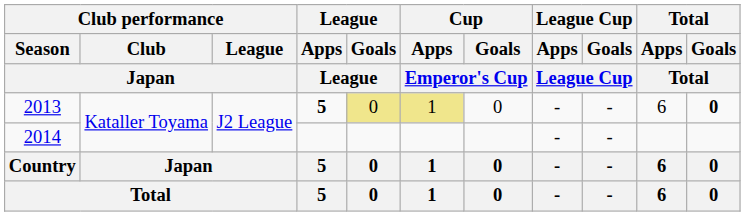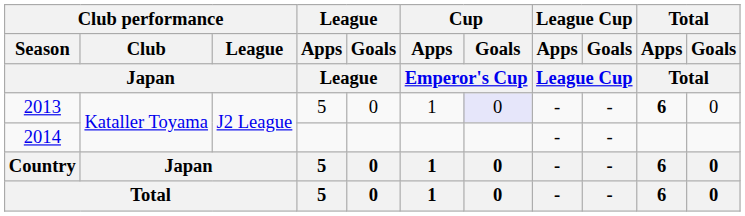2013 | League / Apps / League: bold -> normal
2013 | League / Goals / League: khaki background -> no background
2013 | Cup / Apps / Emperor's Cup: khaki background -> no background
2013 | Cup / Goals / Emperor's Cup: no background -> lavender background
2013 | Total / Apps / Total: normal -> bold
2013 | Total / Goals / Total: bold -> normal
